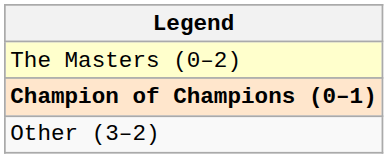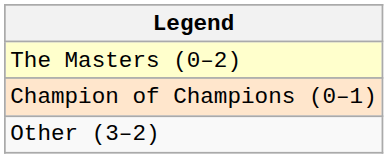row 3 | column 1: bold -> normal
